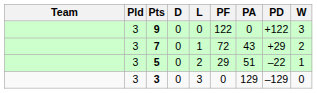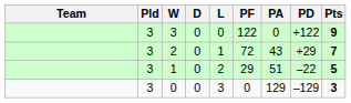columns swapped: W <-> Pts
